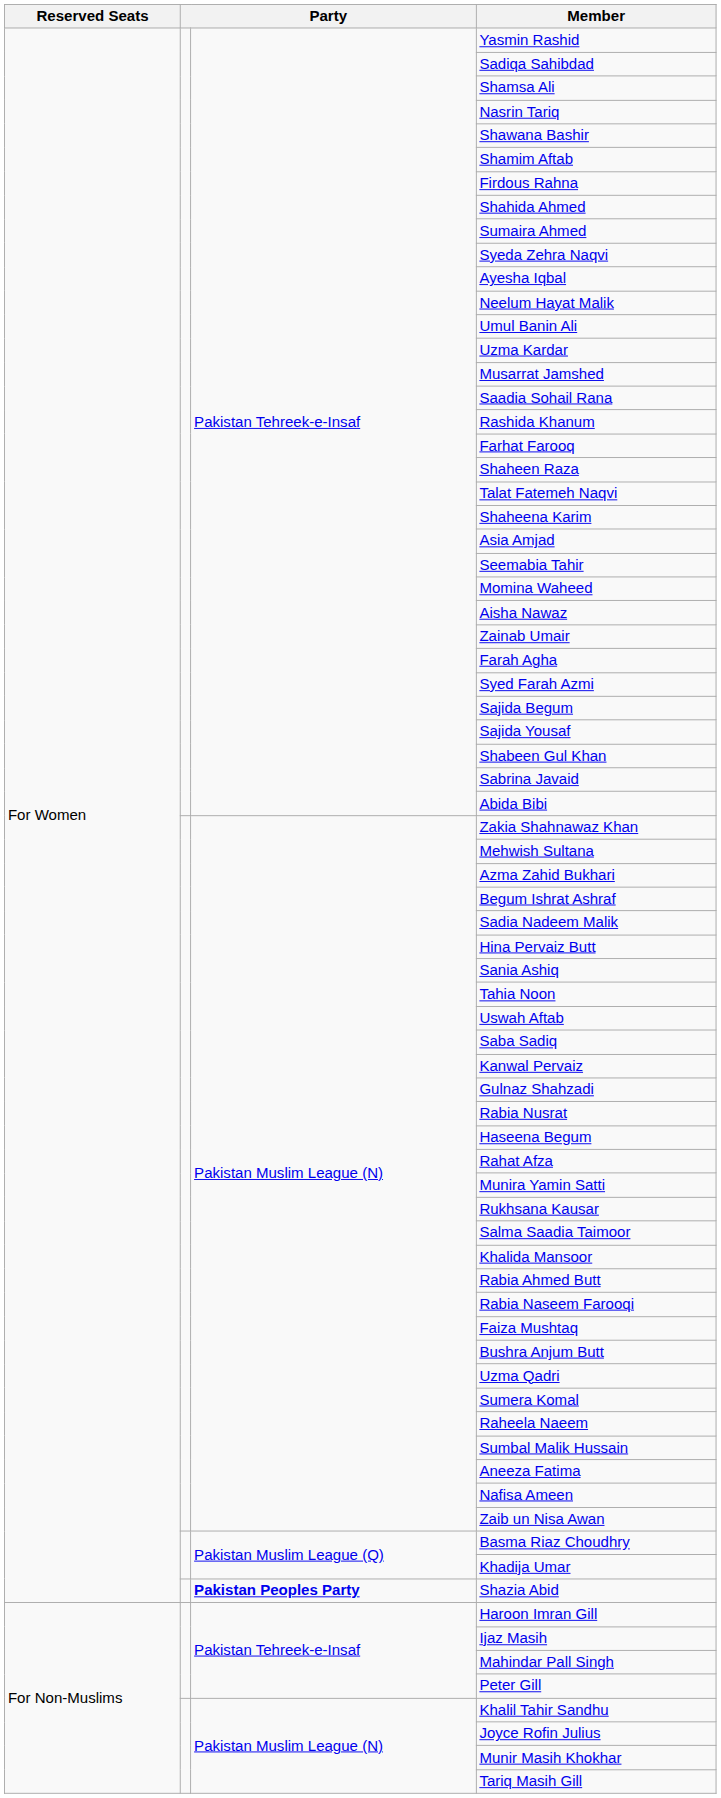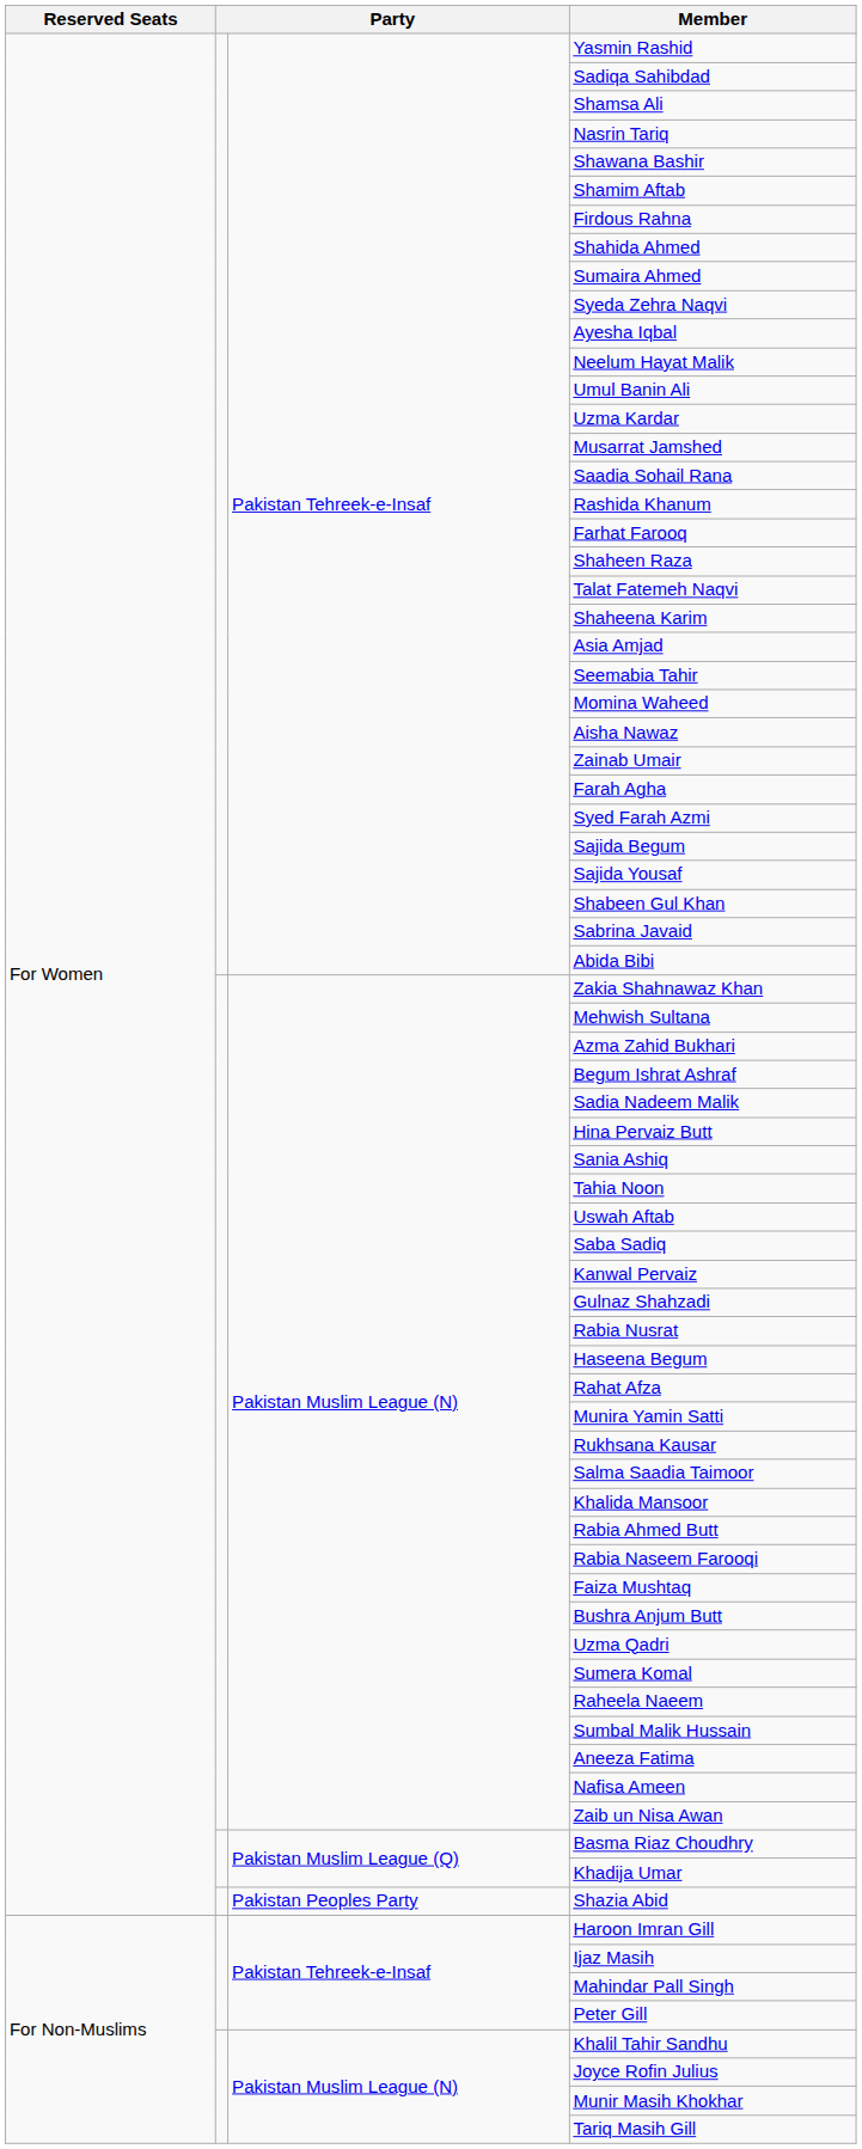Shazia Abid | column 3: bold -> normal
